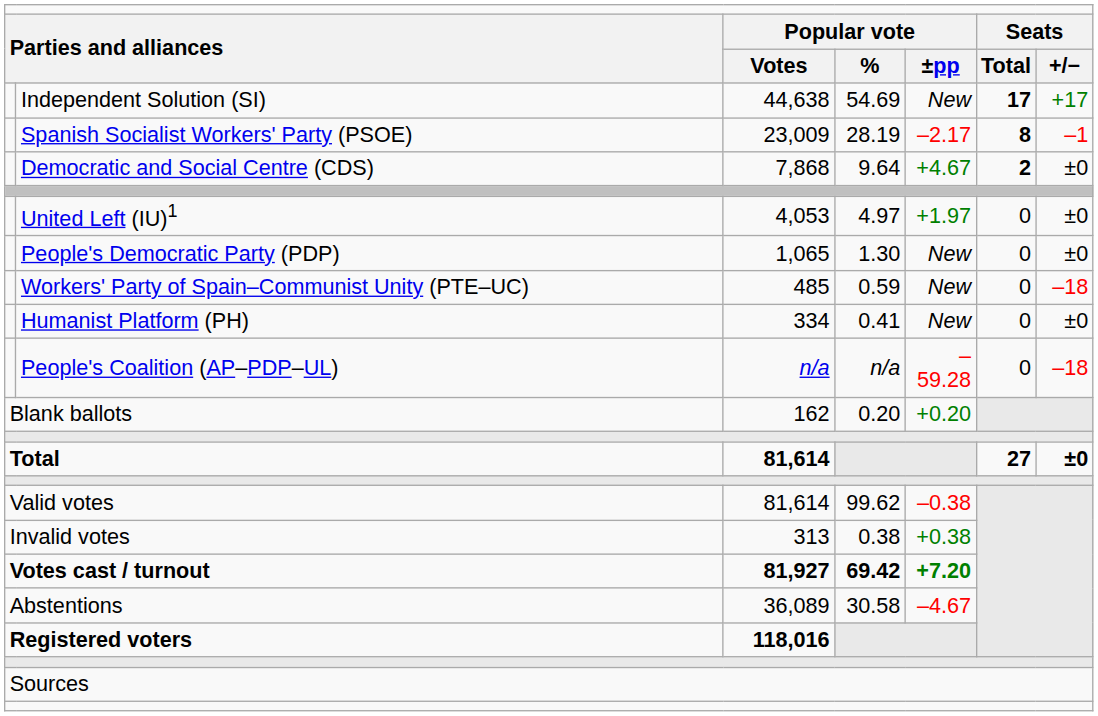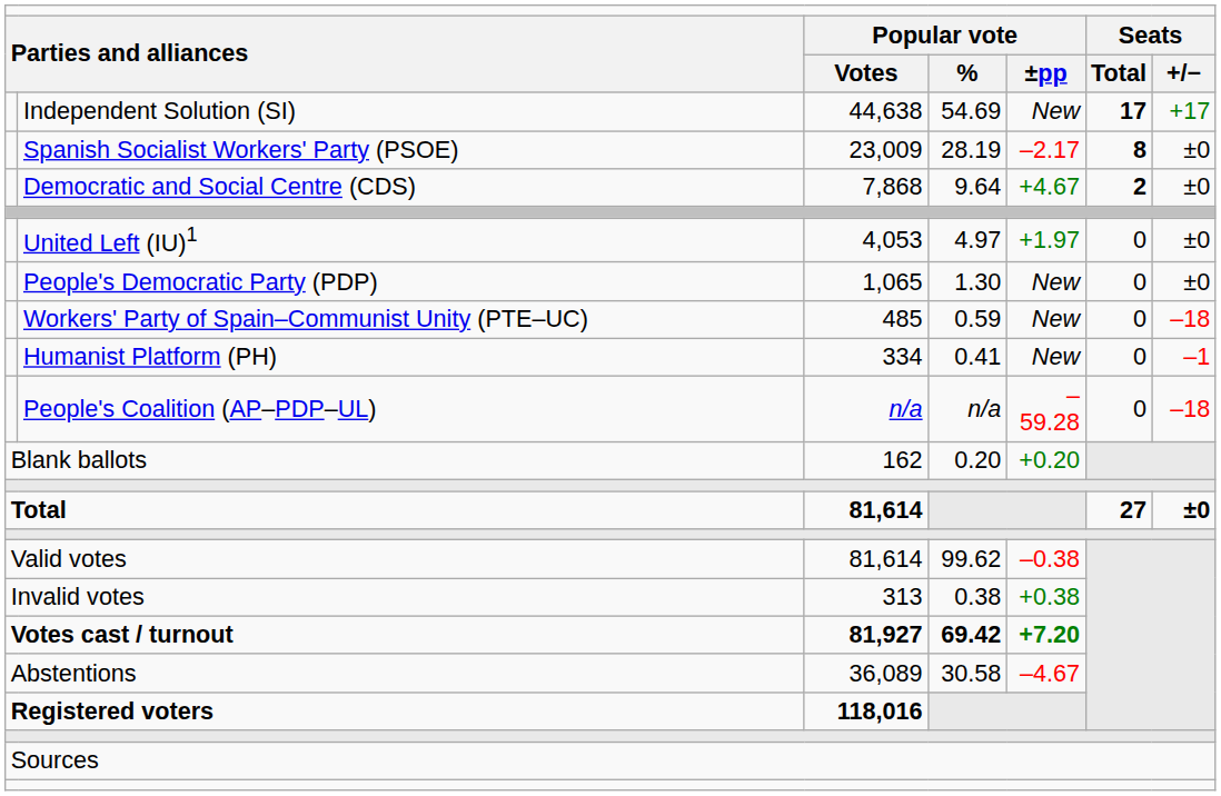Spanish Socialist Workers' Party (PSOE) | column 7: –1 -> ±0
Humanist Platform (PH) | column 7: ±0 -> –1
